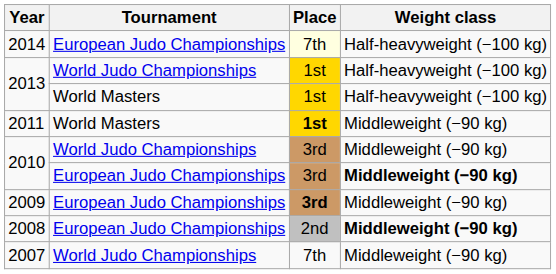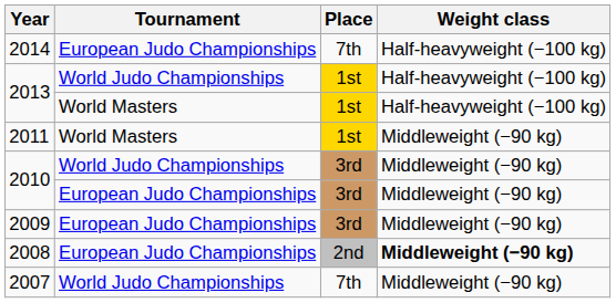2014 | Place: lightyellow background -> no background
2011 | Place: bold -> normal
2010 / European Judo Championships | Weight class: bold -> normal
2009 | Place: bold -> normal
